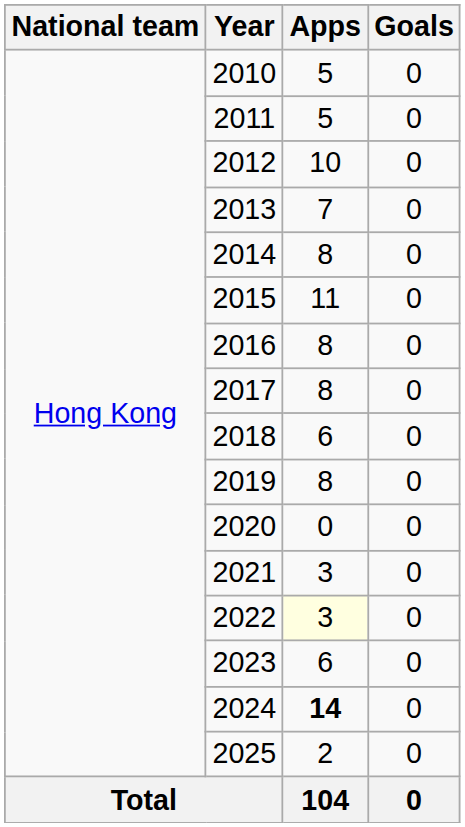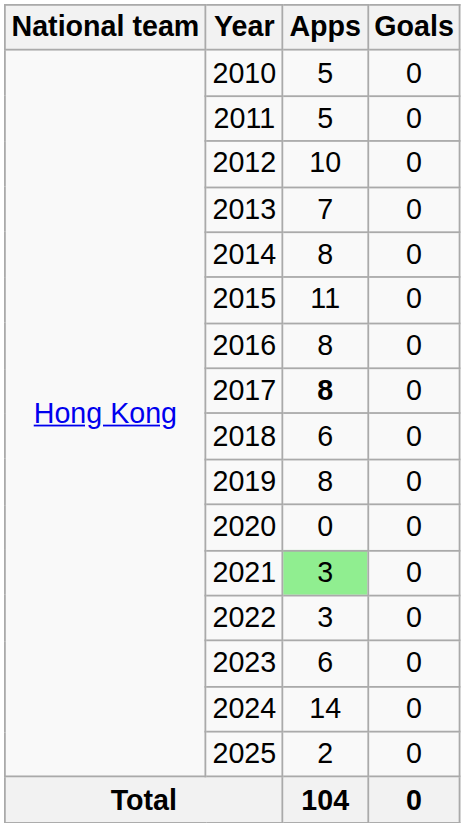2017 | Apps: normal -> bold
2021 | Apps: no background -> lightgreen background
2022 | Apps: lightyellow background -> no background
2024 | Apps: bold -> normal
